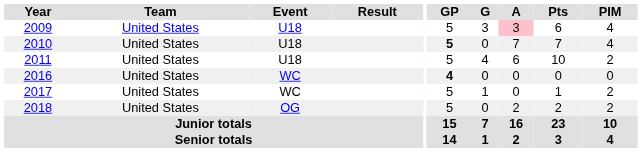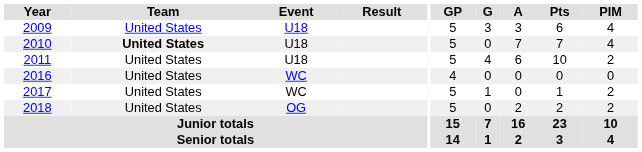2009 | A: pink background -> no background
2010 | Team: normal -> bold
2010 | GP: bold -> normal
2016 | GP: bold -> normal
